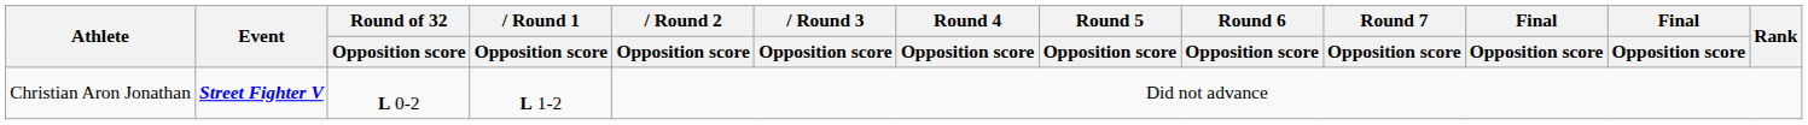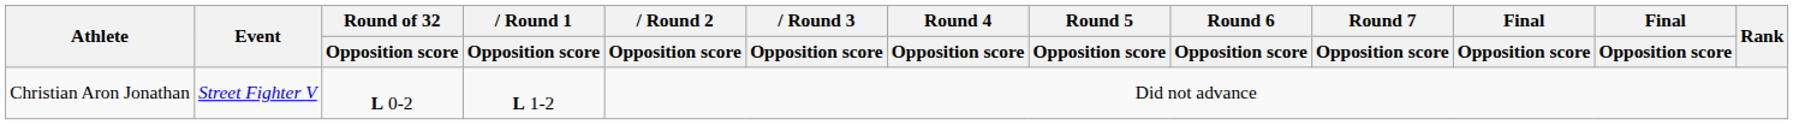Christian Aron Jonathan | Event: bold -> normal
